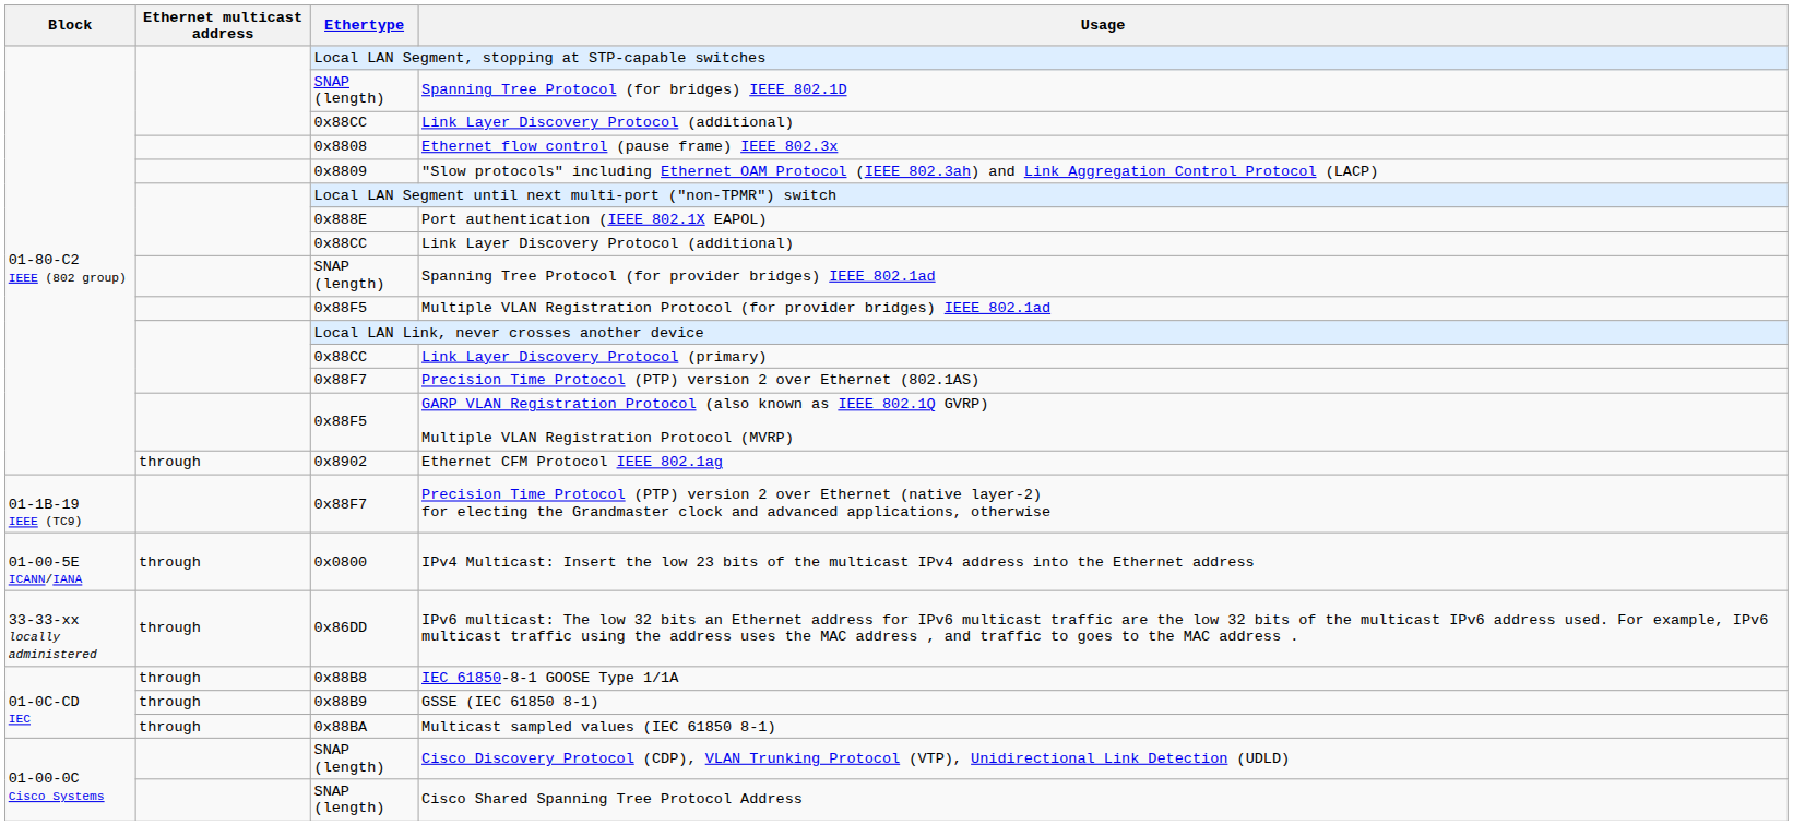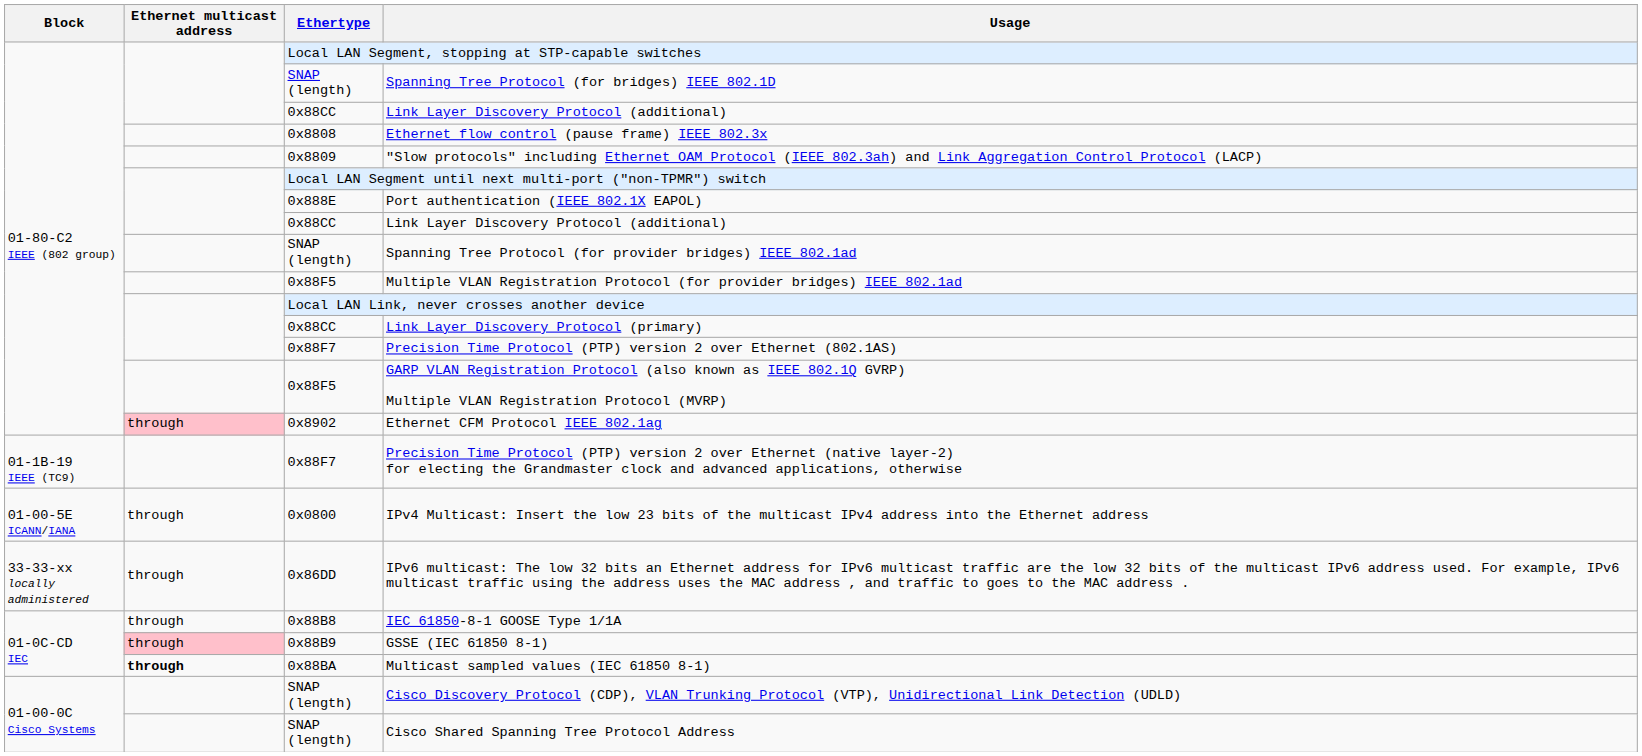Ethernet CFM Protocol IEEE 802.1ag | Ethernet multicast address: no background -> pink background
GSSE (IEC 61850 8-1) | Ethernet multicast address: no background -> pink background
Multicast sampled values (IEC 61850 8-1) | Ethernet multicast address: normal -> bold
